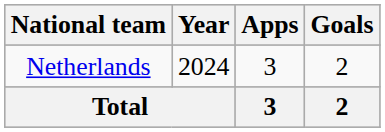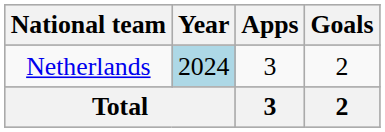Netherlands | Year: no background -> lightblue background
